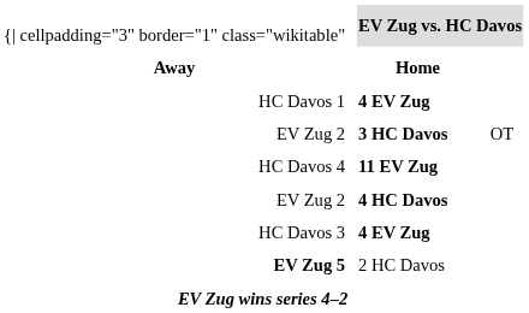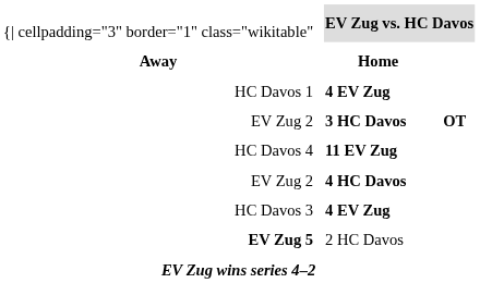EV Zug 2 / 3 HC Davos | column 3: normal -> bold
